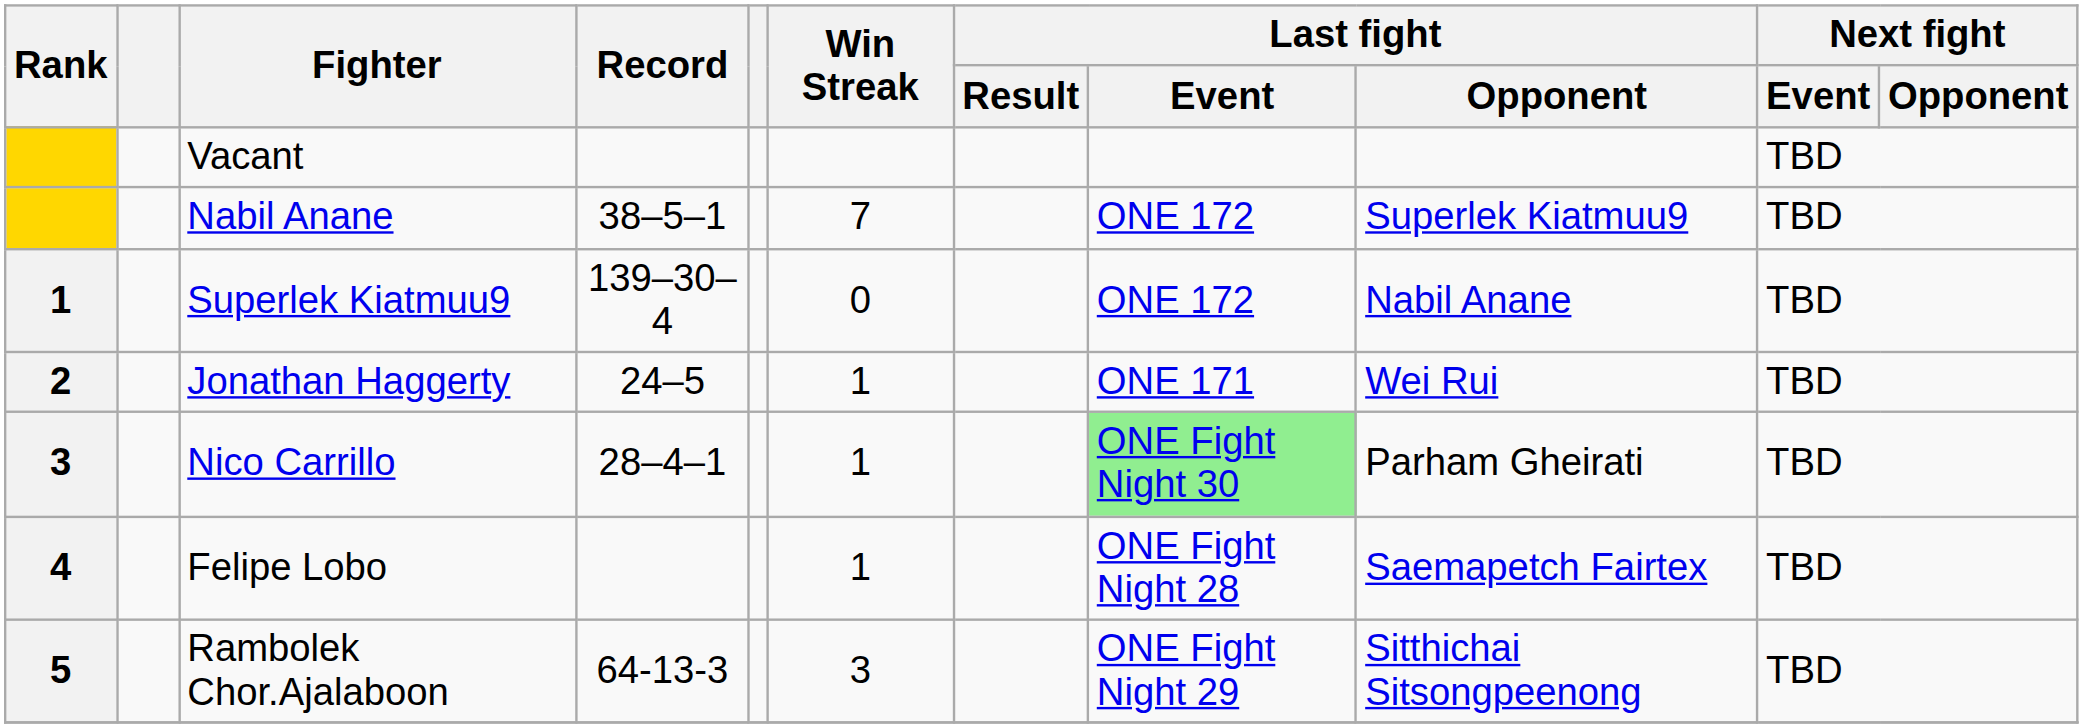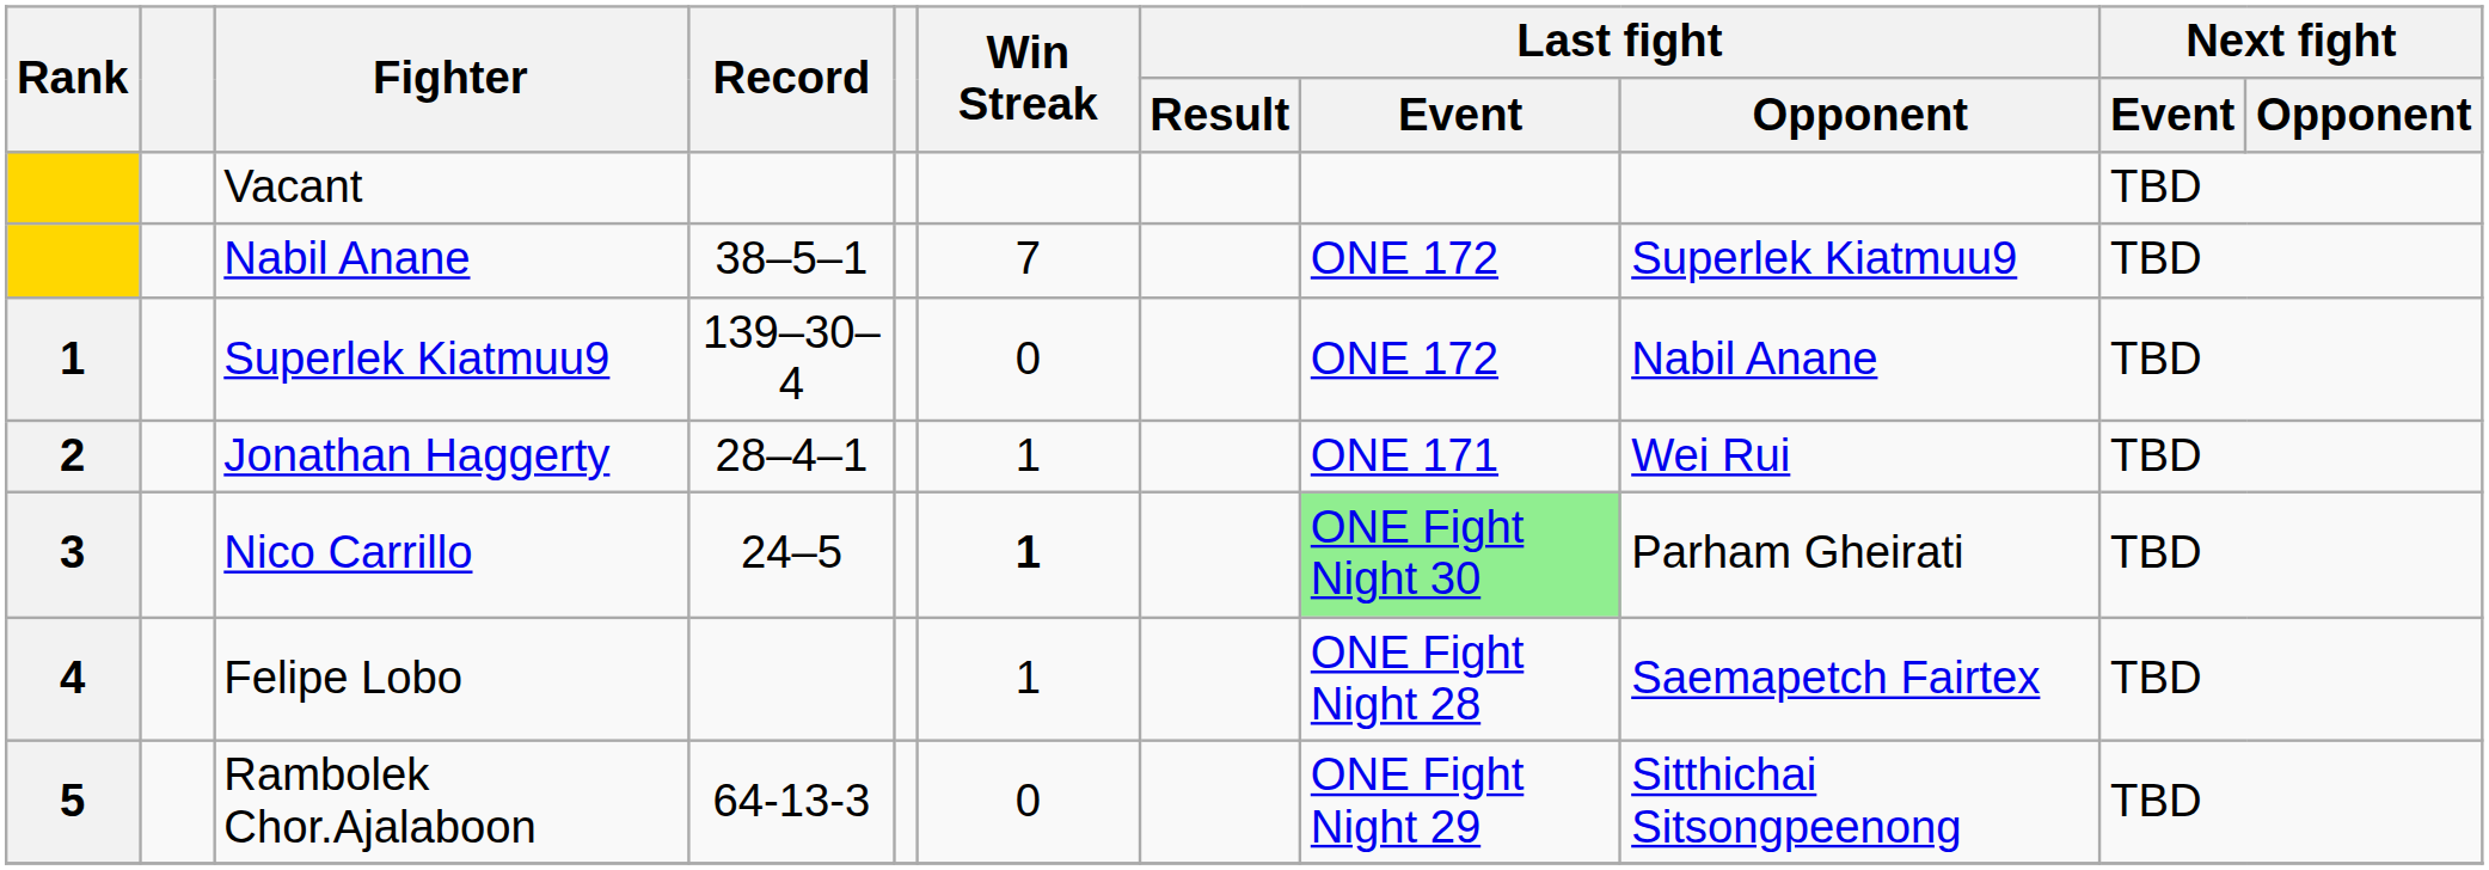Jonathan Haggerty | Record: 24–5 -> 28–4–1
Nico Carrillo | Record: 28–4–1 -> 24–5
Nico Carrillo | Win Streak: normal -> bold
Rambolek Chor.Ajalaboon | Win Streak: 3 -> 0
